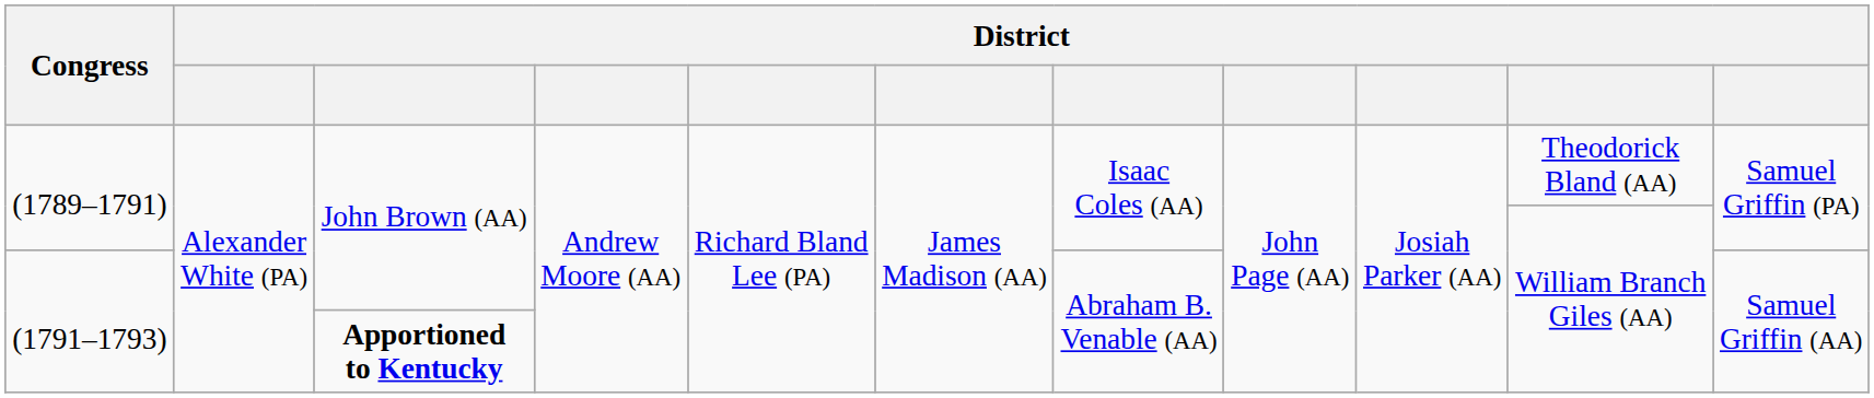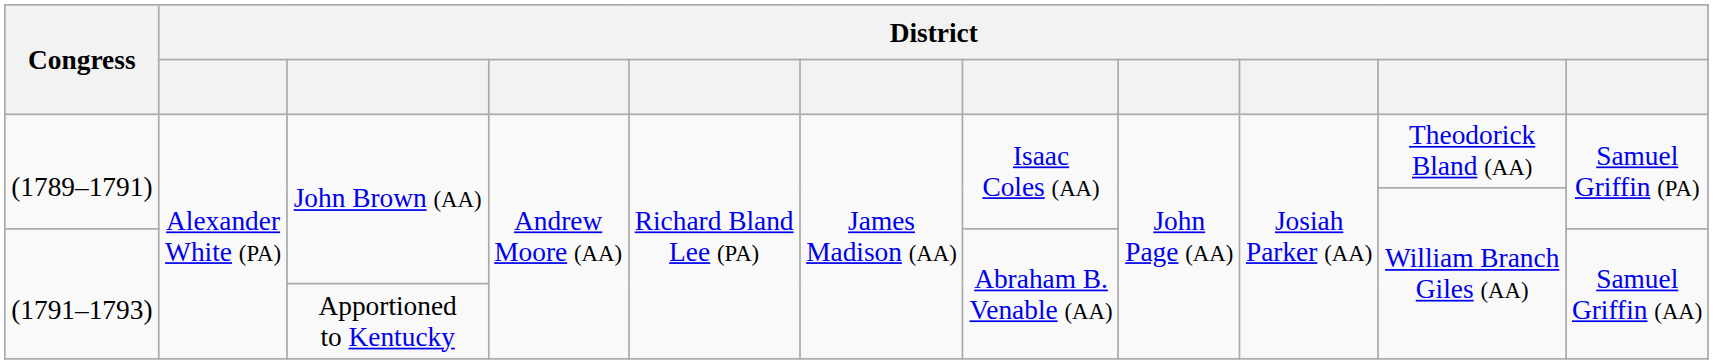(1791–1793) / Apportioned to Kentucky | column 3: bold -> normal
